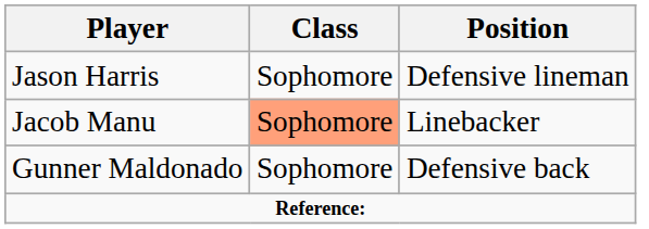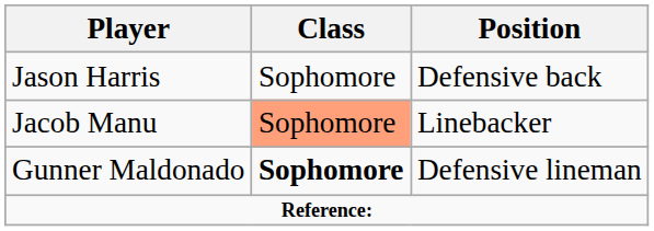Jason Harris | Position: Defensive lineman -> Defensive back
Gunner Maldonado | Class: normal -> bold
Gunner Maldonado | Position: Defensive back -> Defensive lineman
